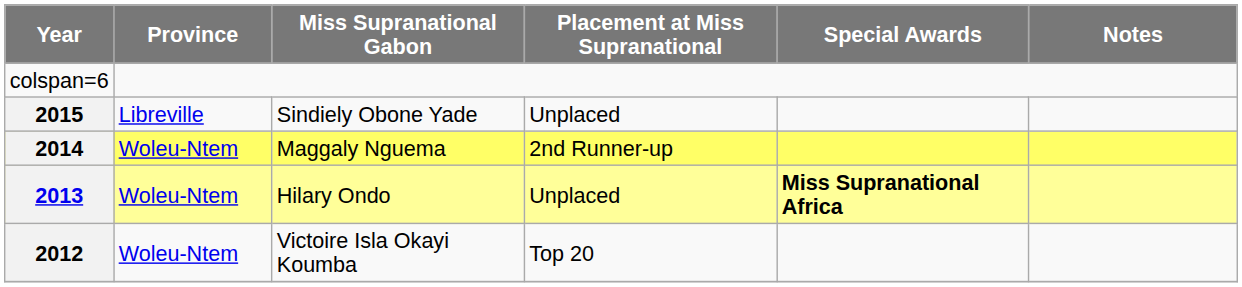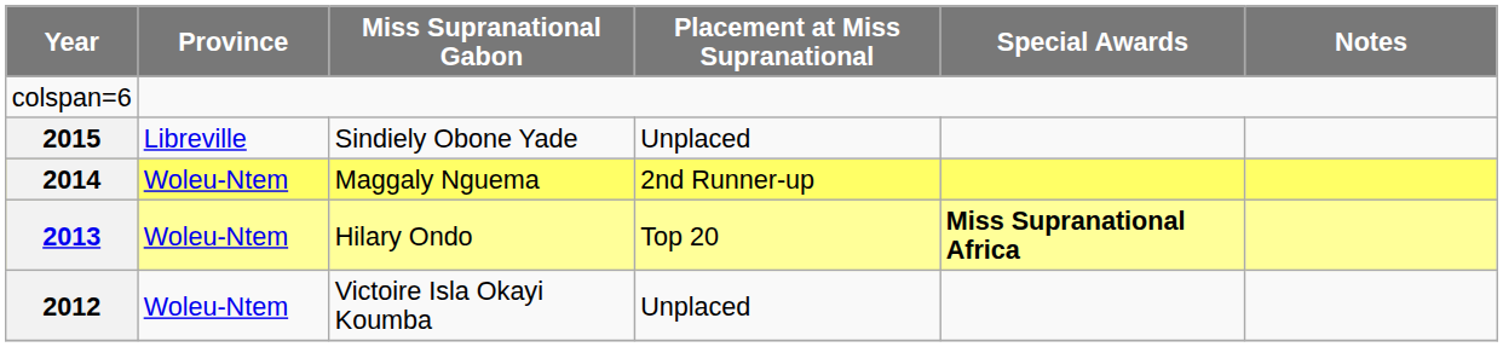Hilary Ondo | Placement at Miss Supranational: Unplaced -> Top 20
Victoire Isla Okayi Koumba | Placement at Miss Supranational: Top 20 -> Unplaced
